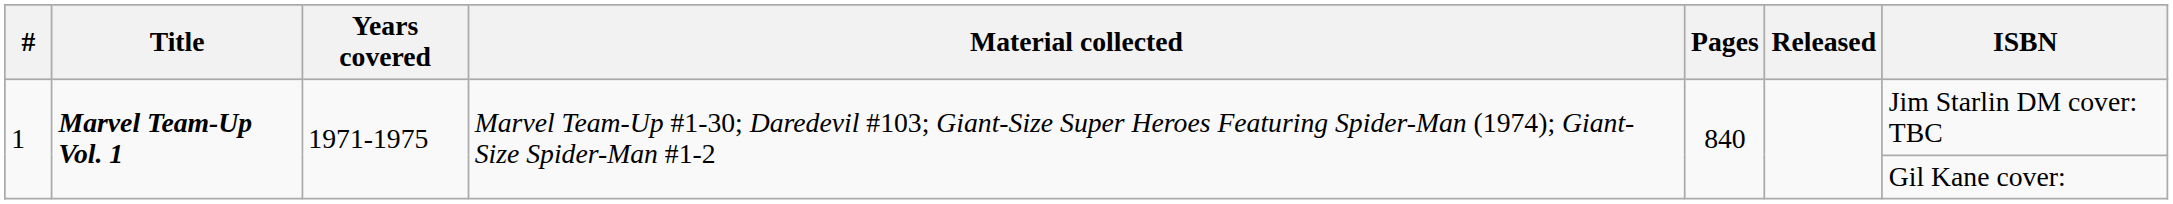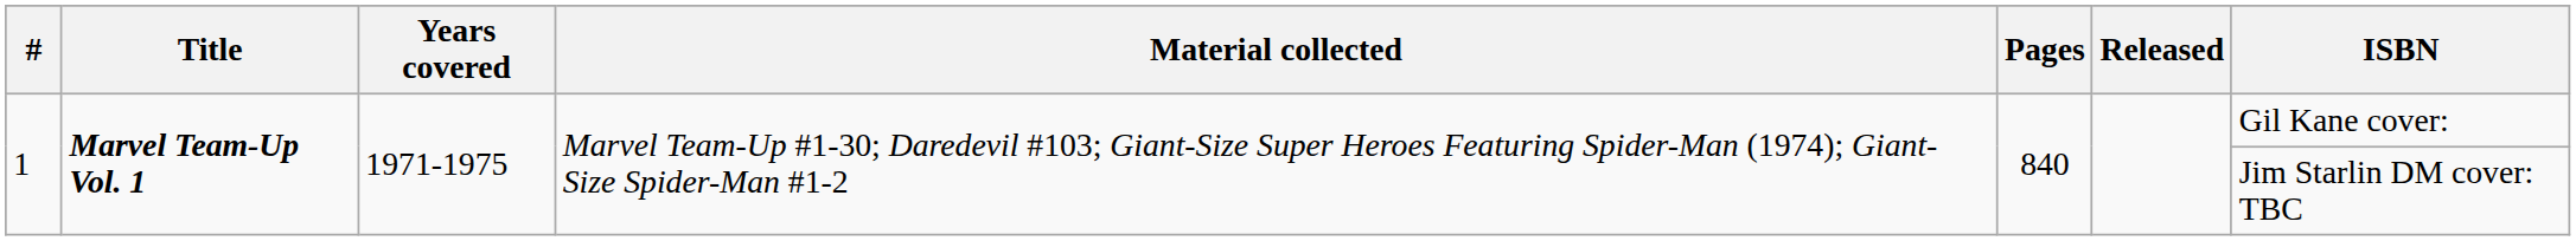row 2 | ISBN: Jim Starlin DM cover: TBC -> Gil Kane cover:
row 3 | ISBN: Gil Kane cover: -> Jim Starlin DM cover: TBC
